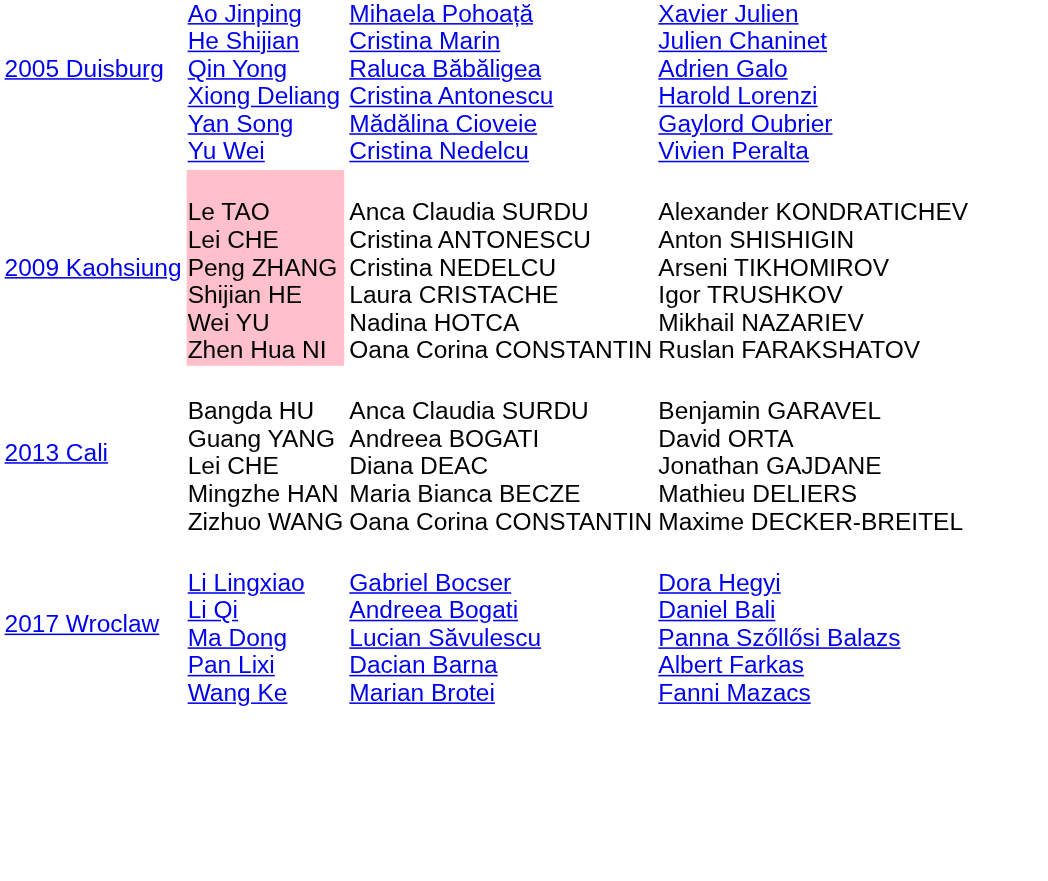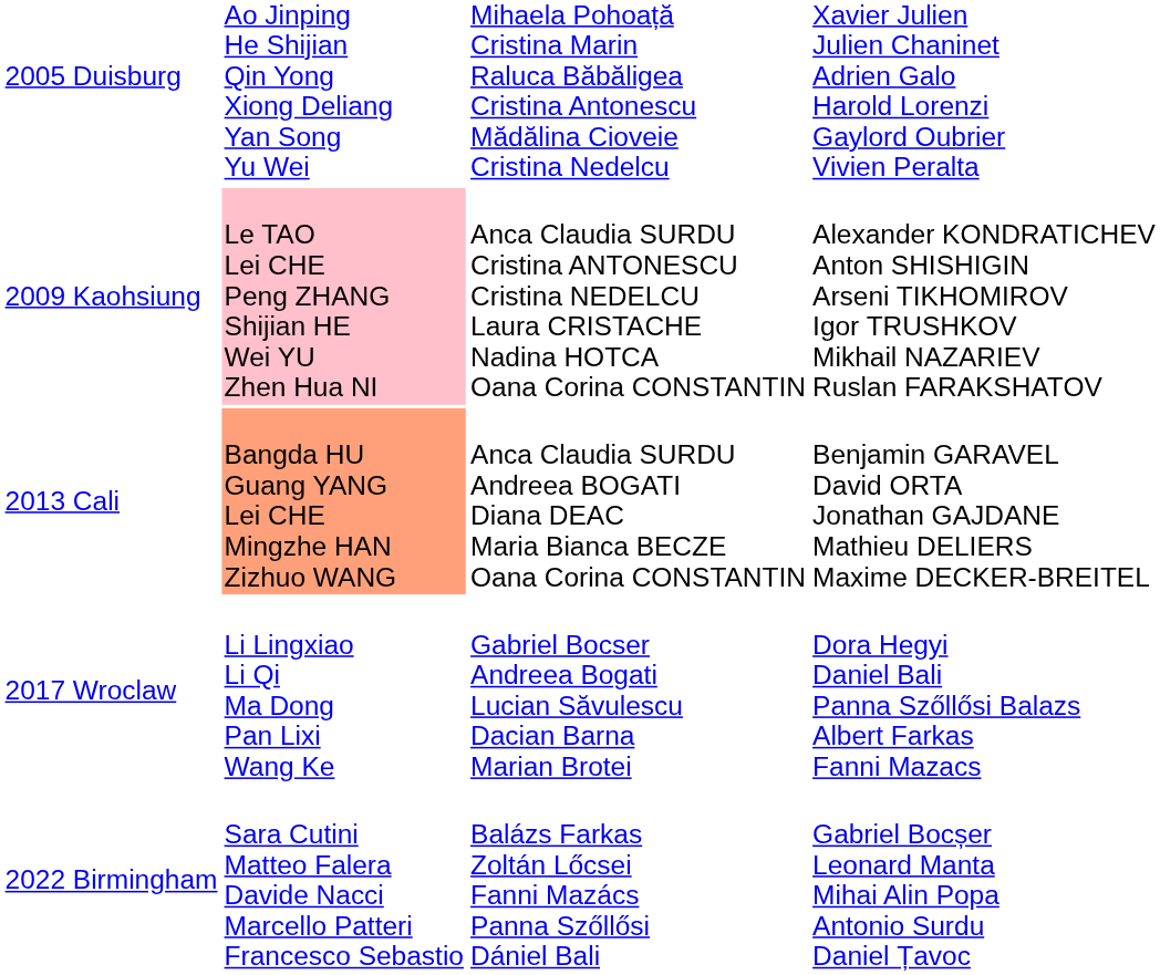2013 Cali | column 2: no background -> lightsalmon background
+ row: 2022 Birmingham | Sara Cutini Matteo Falera Davide Nacci Marcello Patteri Francesco Sebastio | Balázs Farkas Zoltán Lőcsei Fanni Mazács Panna Szőllősi Dániel Bali | Gabriel Bocșer Leonard Manta Mihai Alin Popa Antonio Surdu Daniel Țavoc
